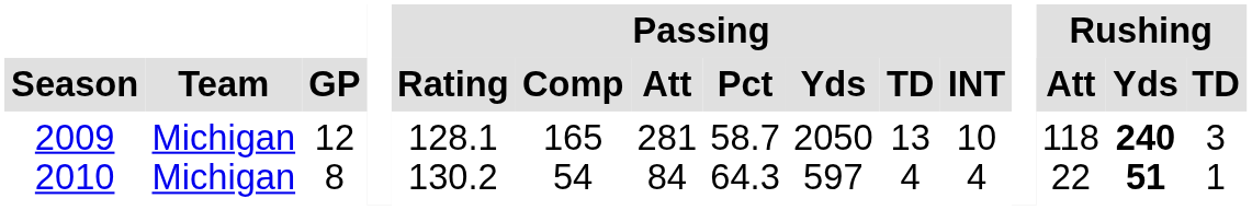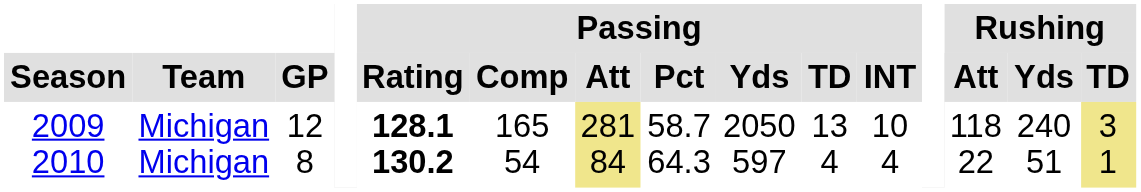Michigan Michigan | Passing / Rating: normal -> bold
Michigan Michigan | Passing / Att: no background -> khaki background
Michigan Michigan | Rushing / Yds: bold -> normal
Michigan Michigan | Rushing / TD: no background -> khaki background
